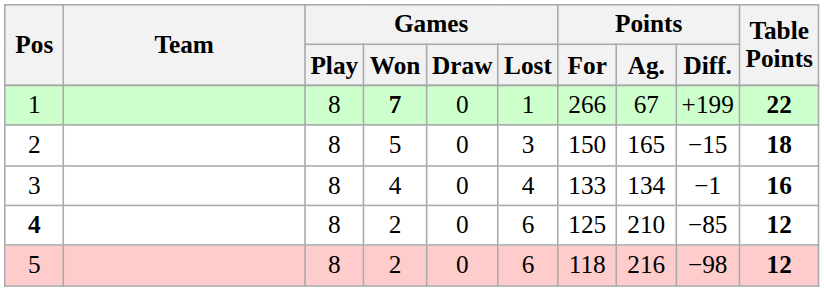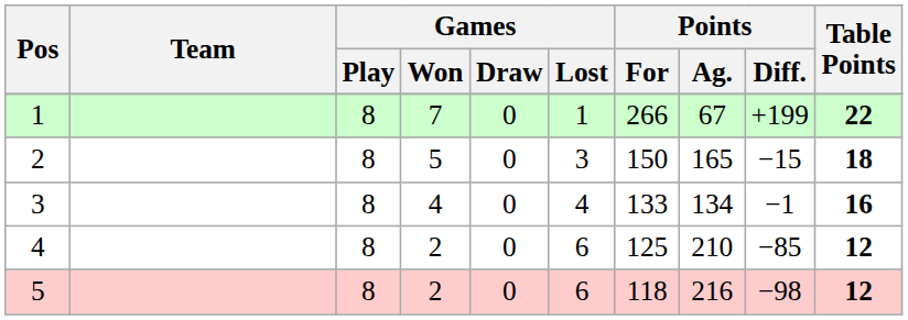row 3 | Games / Won: bold -> normal
row 6 | Pos: bold -> normal
